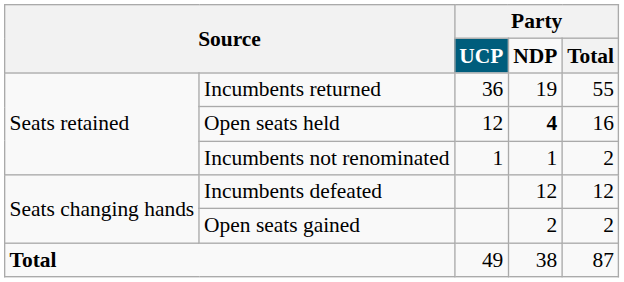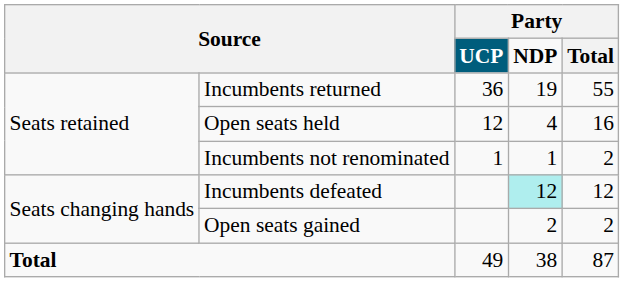Open seats held | column 4: bold -> normal
Incumbents defeated | column 4: no background -> paleturquoise background
